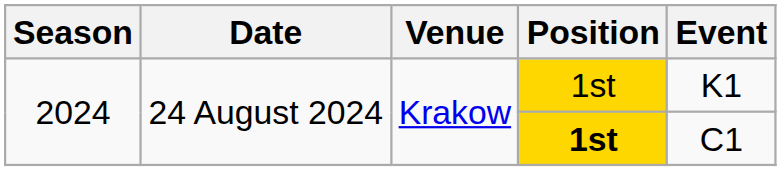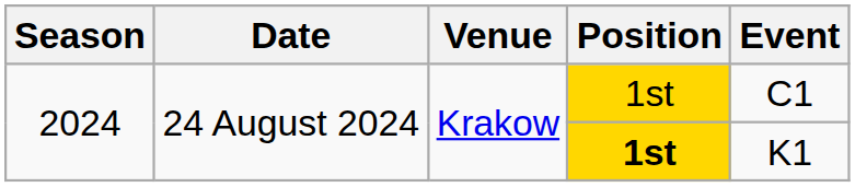row 2 | Event: K1 -> C1
row 3 | Event: C1 -> K1
